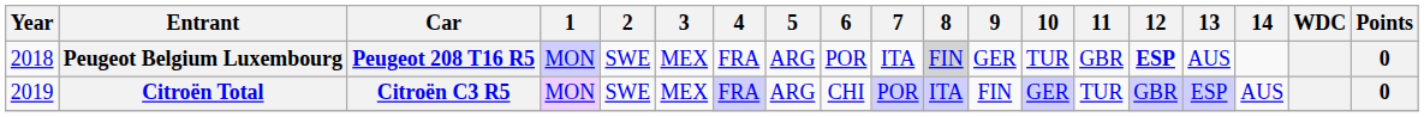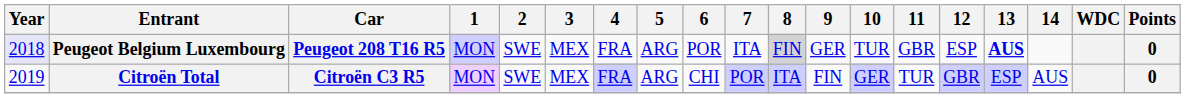Peugeot Belgium Luxembourg | Year: no background -> lavender background
Peugeot Belgium Luxembourg | 12: bold -> normal
Peugeot Belgium Luxembourg | 13: normal -> bold
